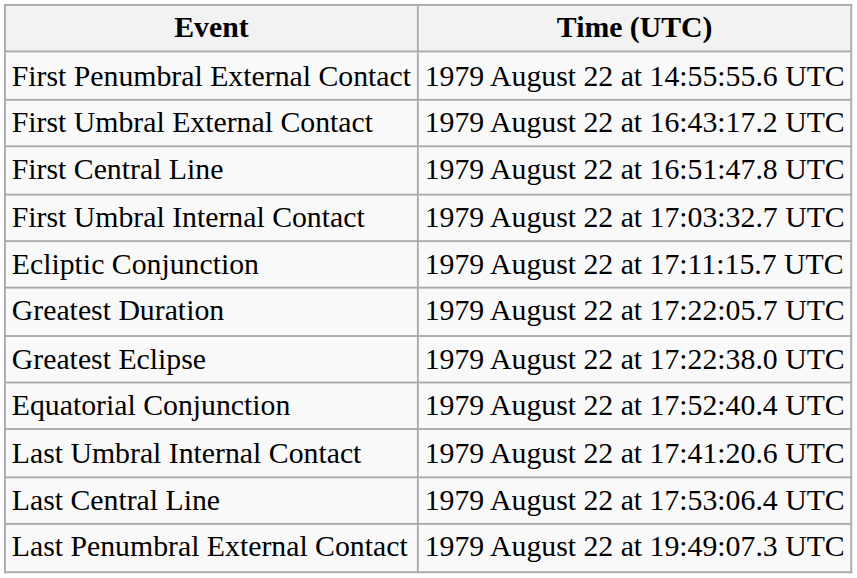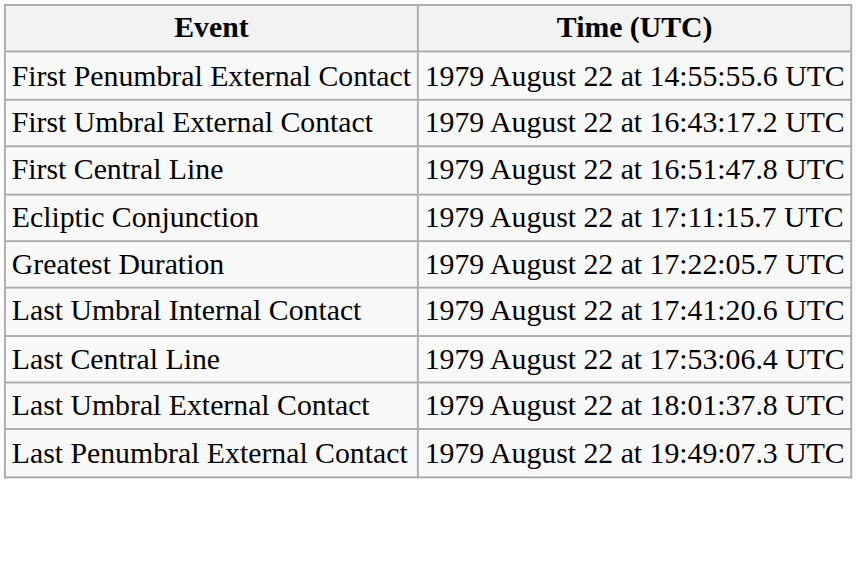- row: First Umbral Internal Contact | 1979 August 22 at 17:03:32.7 UTC
- row: Greatest Eclipse | 1979 August 22 at 17:22:38.0 UTC
- row: Equatorial Conjunction | 1979 August 22 at 17:52:40.4 UTC
+ row: Last Umbral External Contact | 1979 August 22 at 18:01:37.8 UTC
